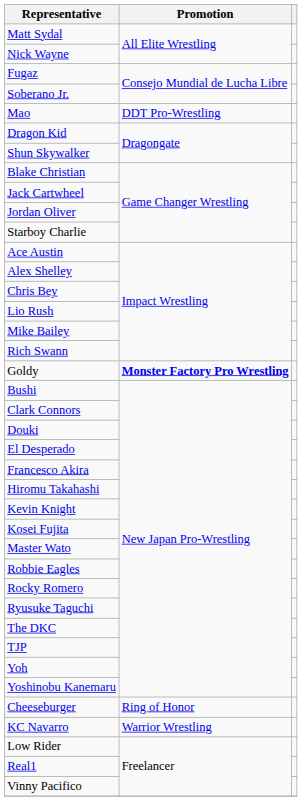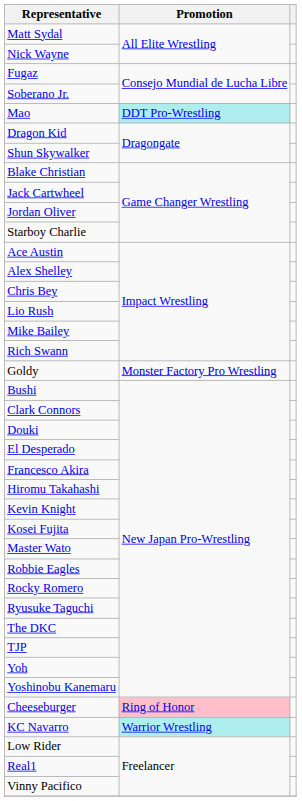Mao | Promotion: no background -> paleturquoise background
Goldy | Promotion: bold -> normal
Cheeseburger | Promotion: no background -> pink background
KC Navarro | Promotion: no background -> paleturquoise background
